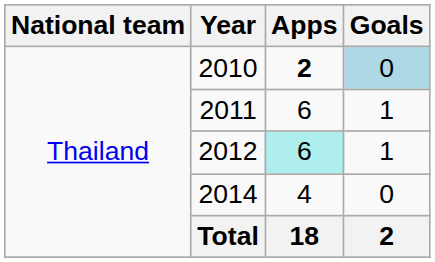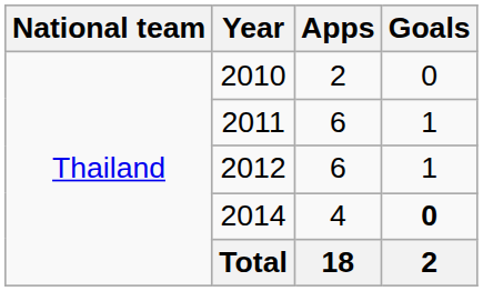2010 | Apps: bold -> normal
2010 | Goals: lightblue background -> no background
2012 | Apps: paleturquoise background -> no background
2014 | Goals: normal -> bold
